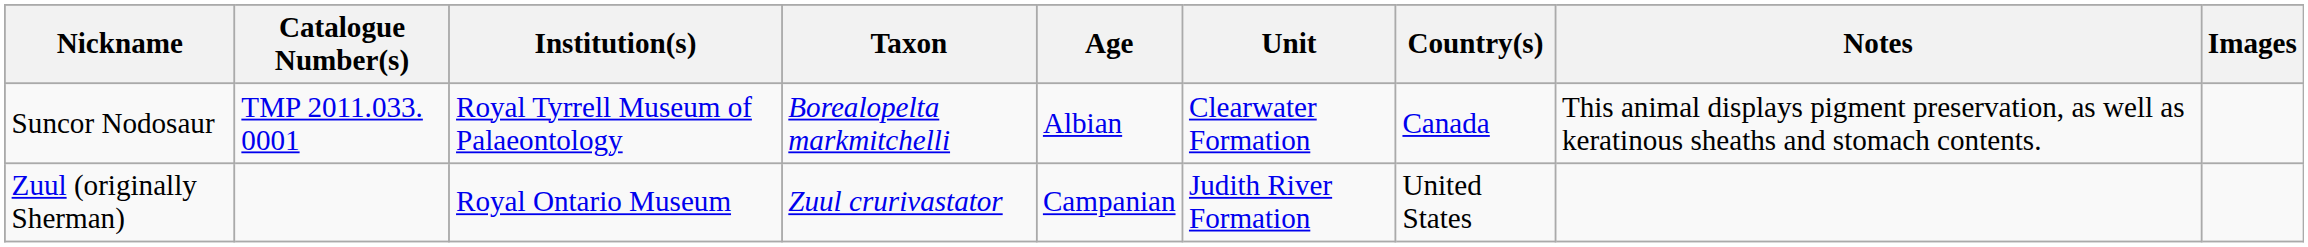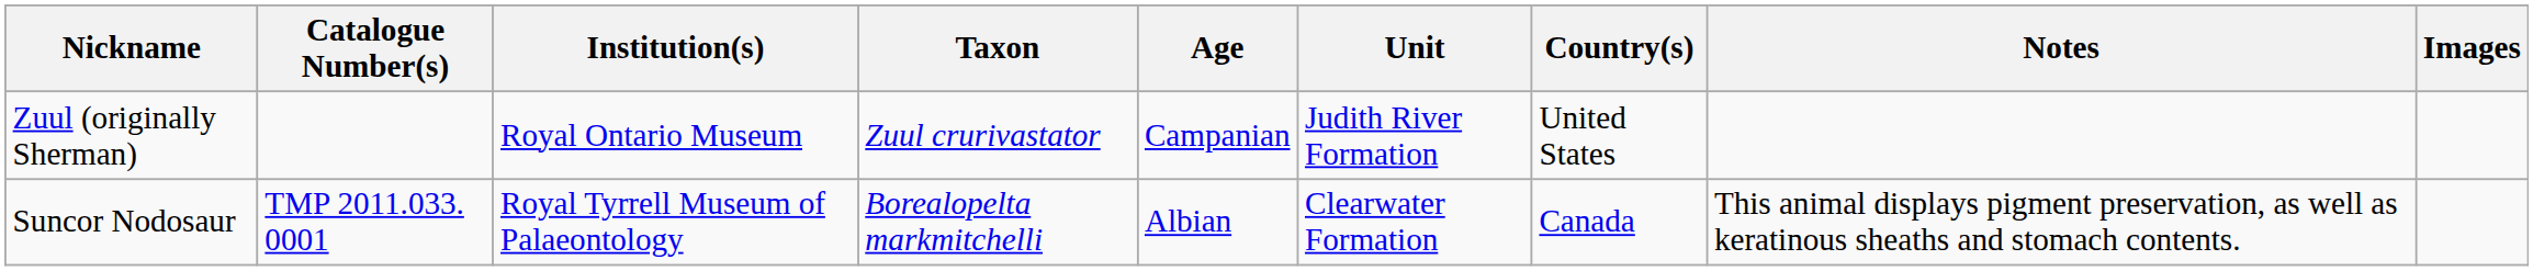rows swapped: Suncor Nodosaur <-> Zuul (originally Sherman)
